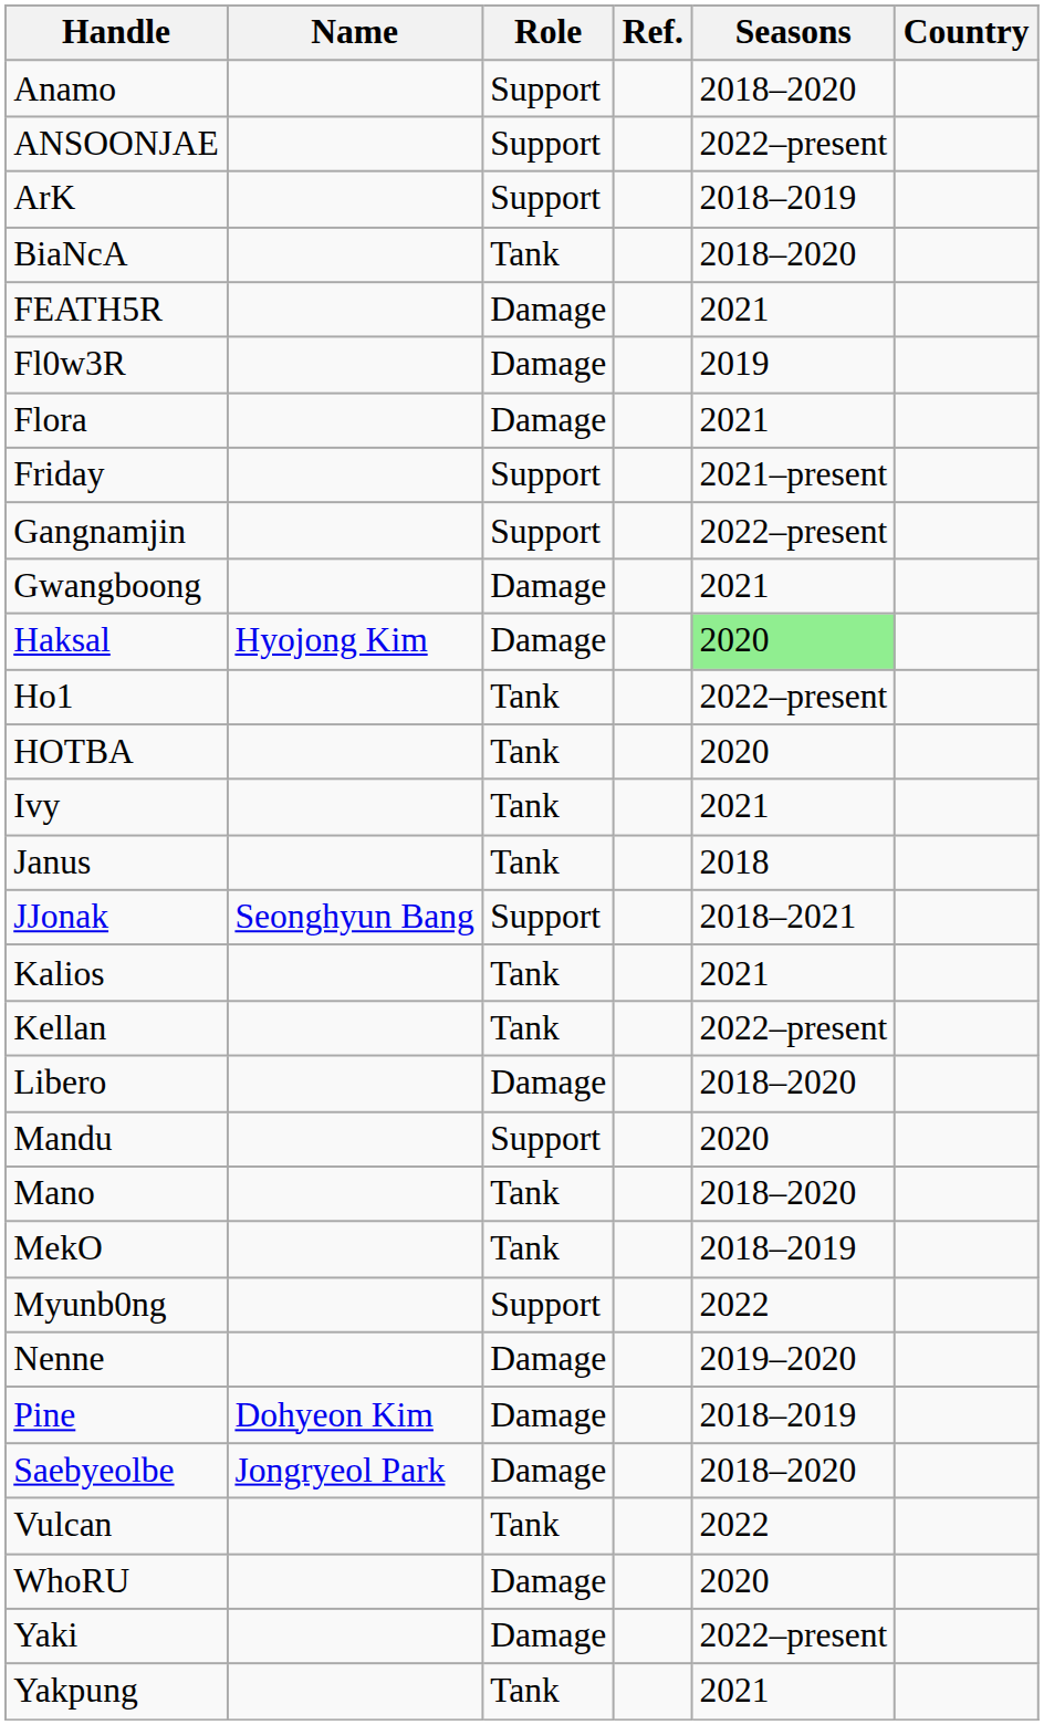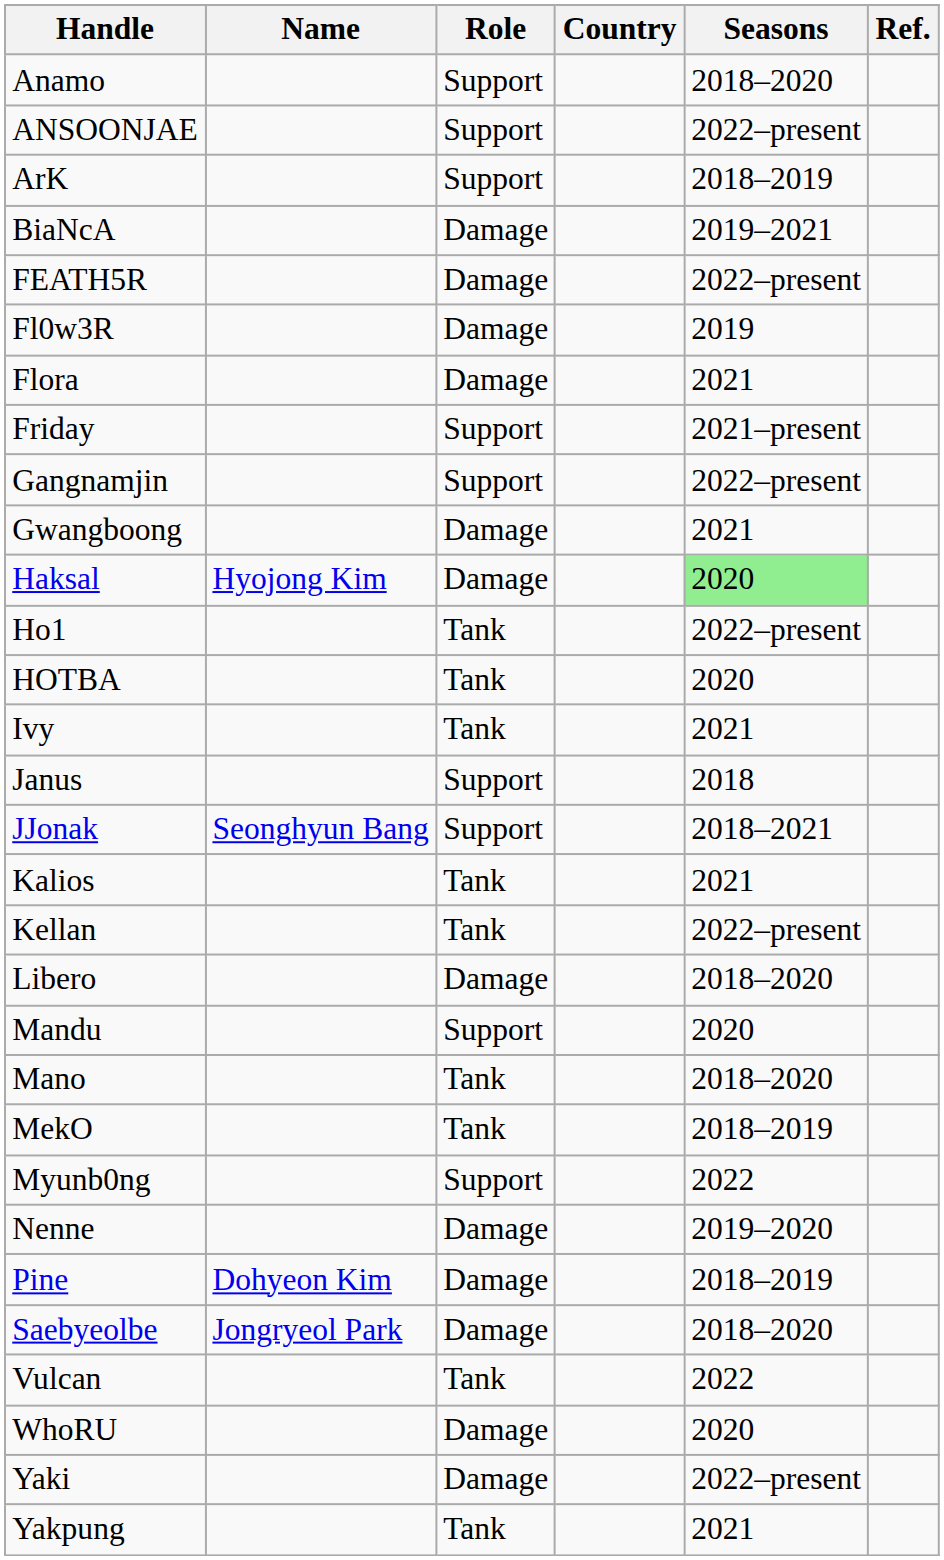columns swapped: Country <-> Ref.
BiaNcA | Role: Tank -> Damage
BiaNcA | Seasons: 2018–2020 -> 2019–2021
FEATH5R | Seasons: 2021 -> 2022–present
Janus | Role: Tank -> Support
